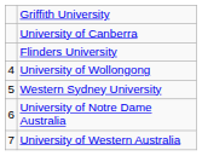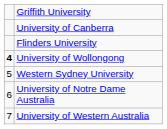University of Wollongong | column 1: normal -> bold
